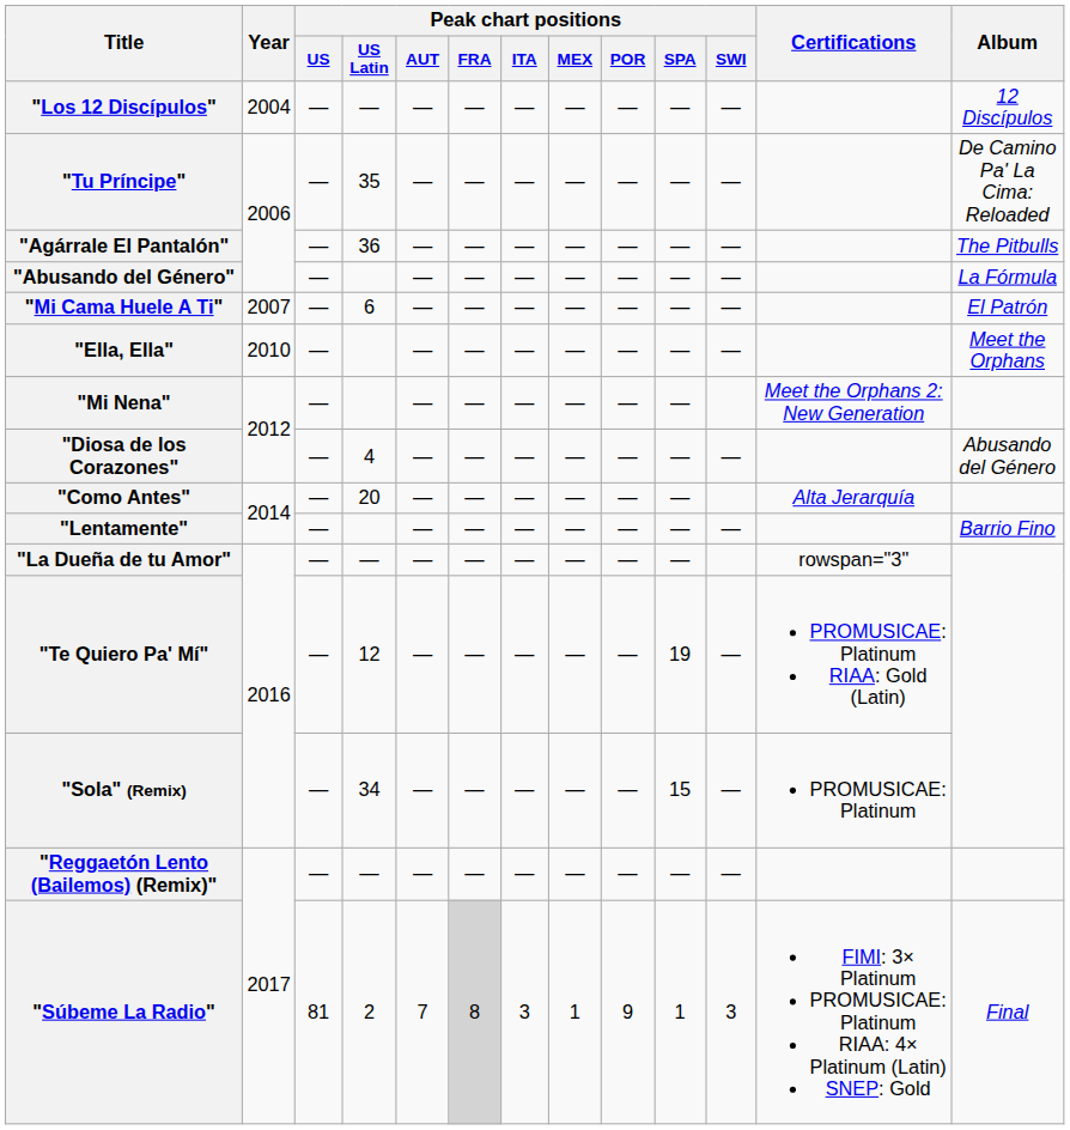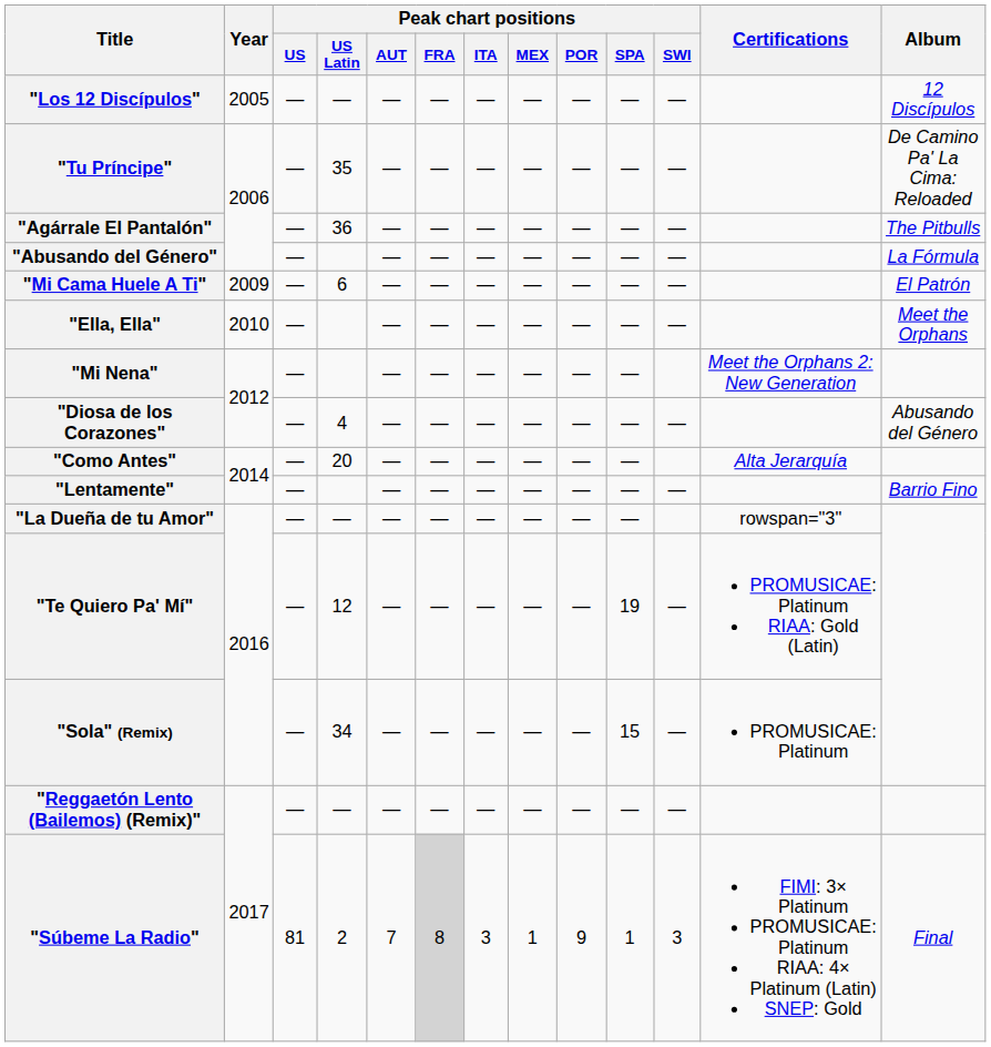"Los 12 Discípulos" | Year: 2004 -> 2005
"Mi Cama Huele A Ti" | Year: 2007 -> 2009
